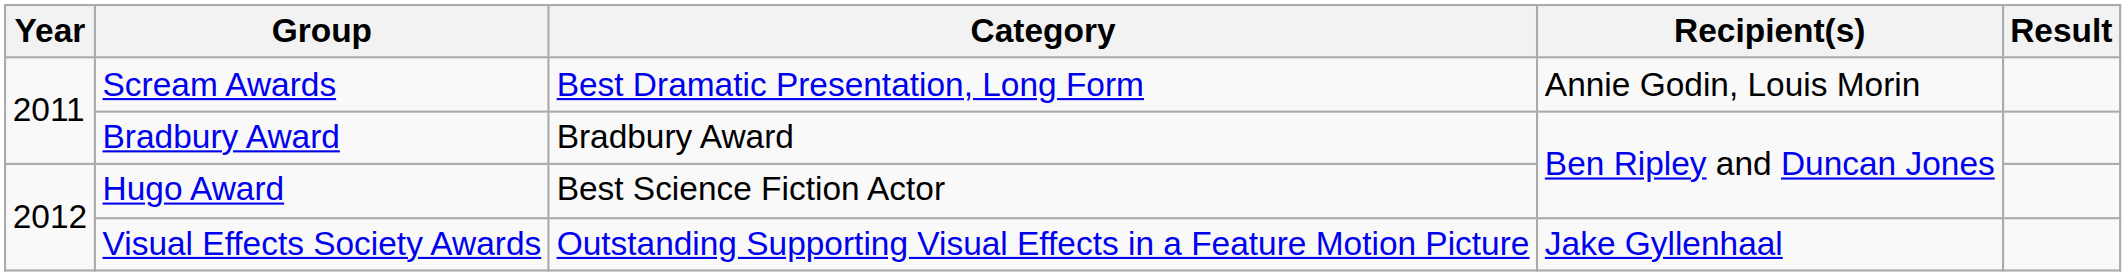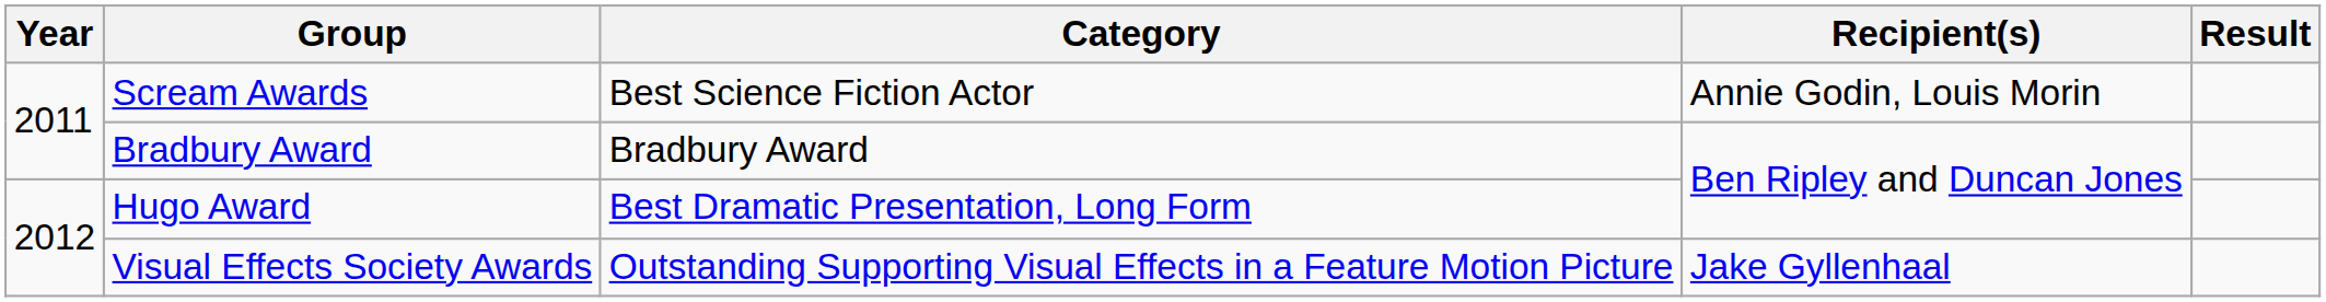Scream Awards | Category: Best Dramatic Presentation, Long Form -> Best Science Fiction Actor
Hugo Award | Category: Best Science Fiction Actor -> Best Dramatic Presentation, Long Form
